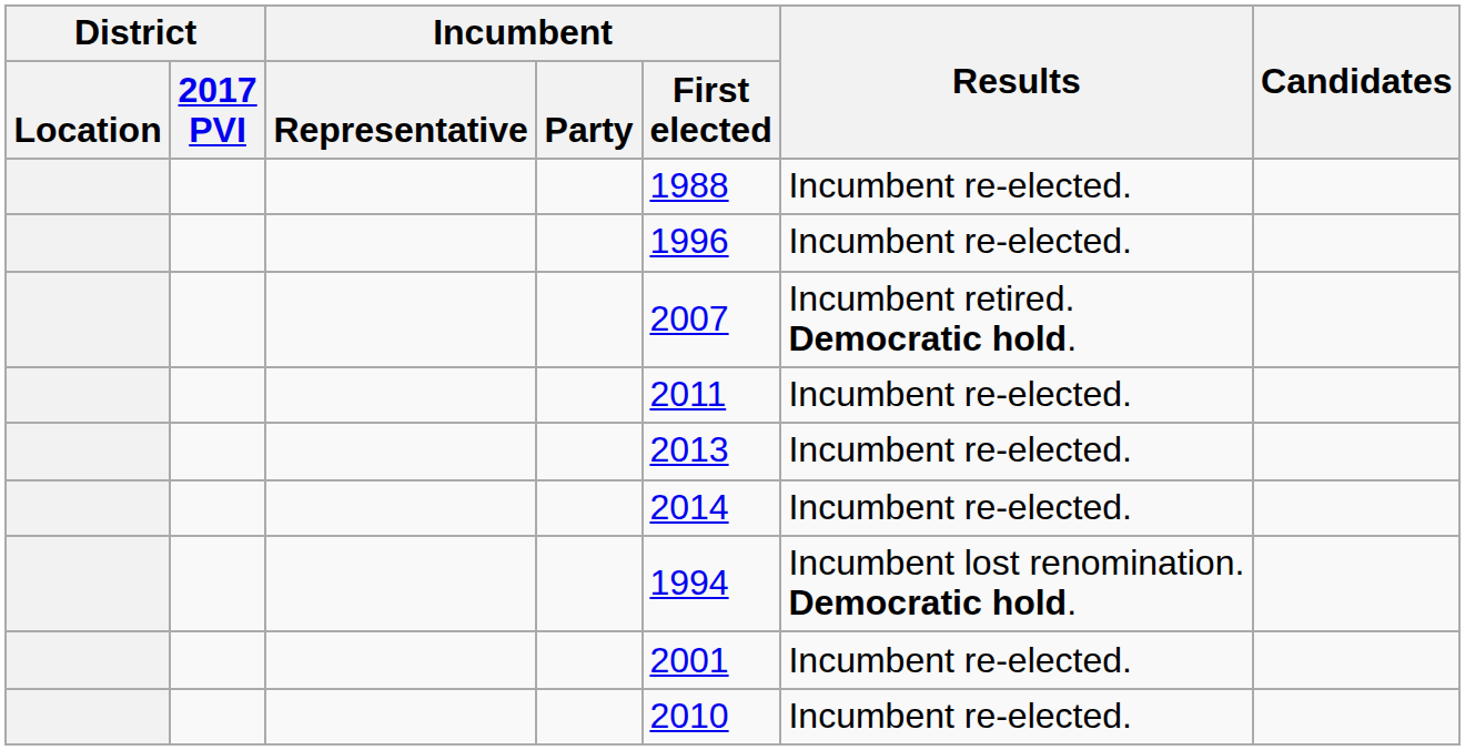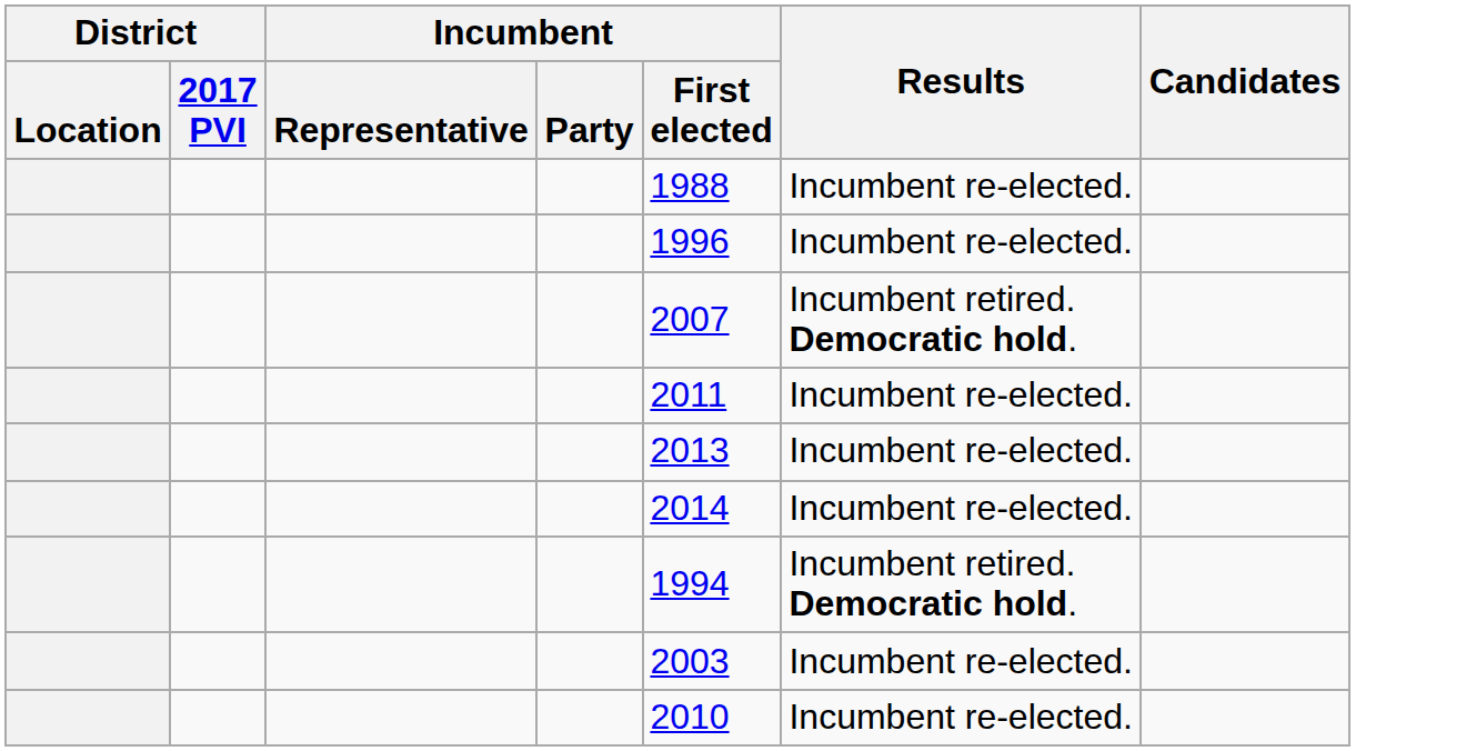row 9 | Results: Incumbent lost renomination. Democratic hold. -> Incumbent retired. Democratic hold.
row 10 | Incumbent / First elected: 2001 -> 2003
